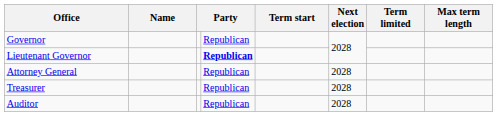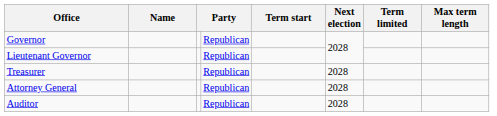Lieutenant Governor | column 4: bold -> normal
rows swapped: Attorney General <-> Treasurer
